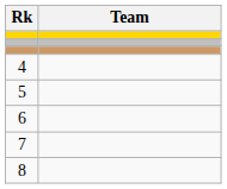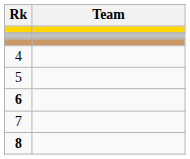row 7 | Rk: normal -> bold
row 9 | Rk: normal -> bold
